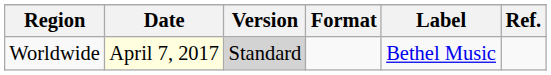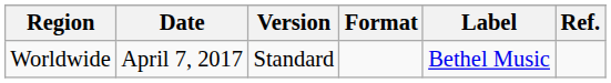Worldwide | Date: lightyellow background -> no background
Worldwide | Version: lightgrey background -> no background
